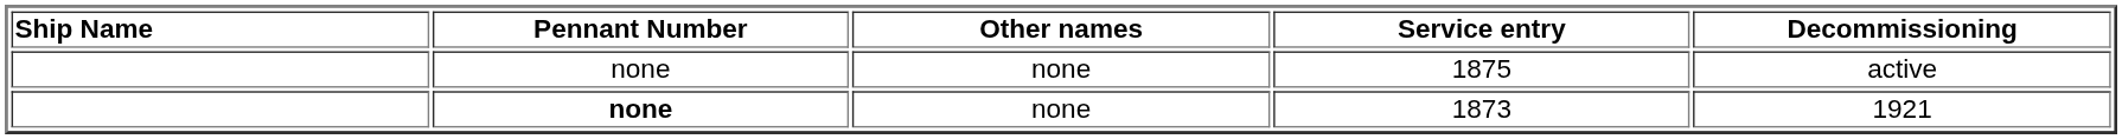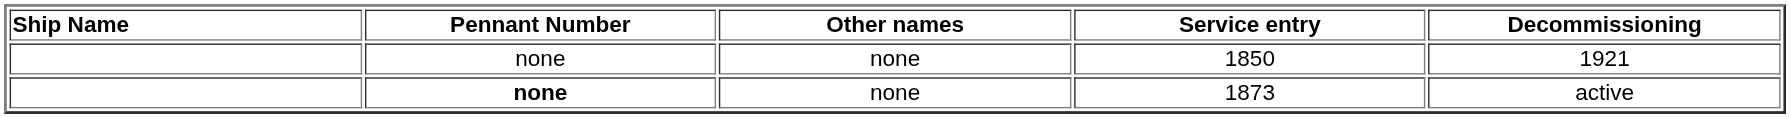row 2 | Service entry: 1875 -> 1850
row 2 | Decommissioning: active -> 1921
row 3 | Decommissioning: 1921 -> active
